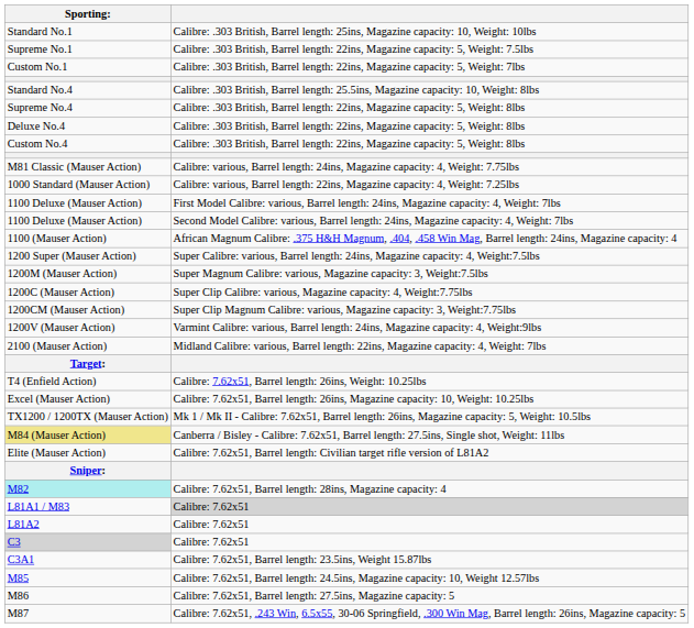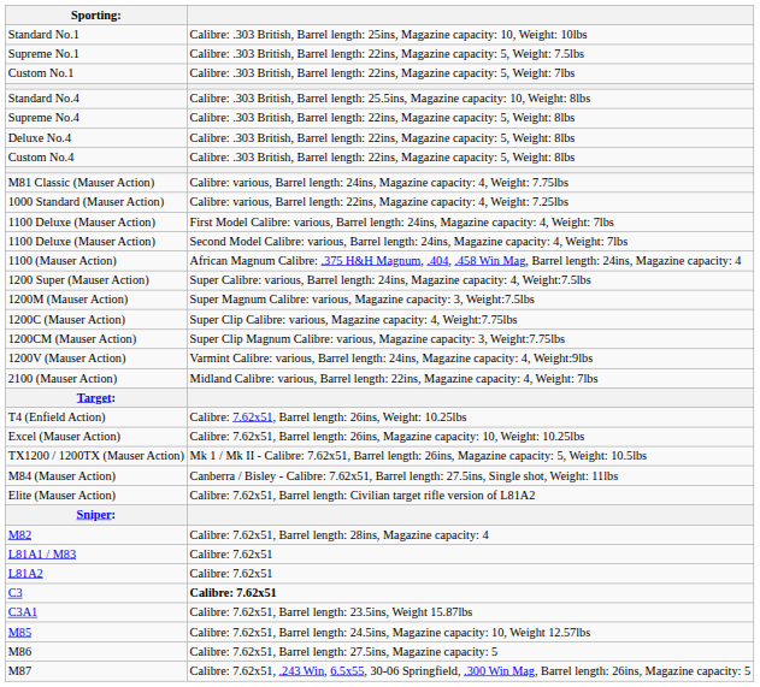row 26 | Sporting:: khaki background -> no background
row 29 | Sporting:: paleturquoise background -> no background
row 30 | column 2: lightgrey background -> no background
row 32 | Sporting:: lightgrey background -> no background
row 32 | column 2: normal -> bold
